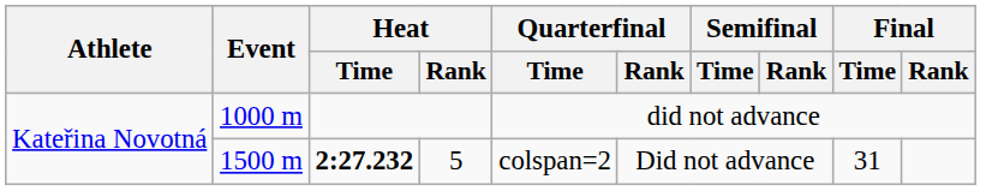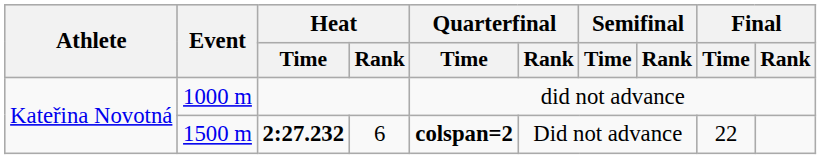1500 m | Heat / Rank: 5 -> 6
1500 m | Quarterfinal / Time: normal -> bold
1500 m | Final / Time: 31 -> 22
